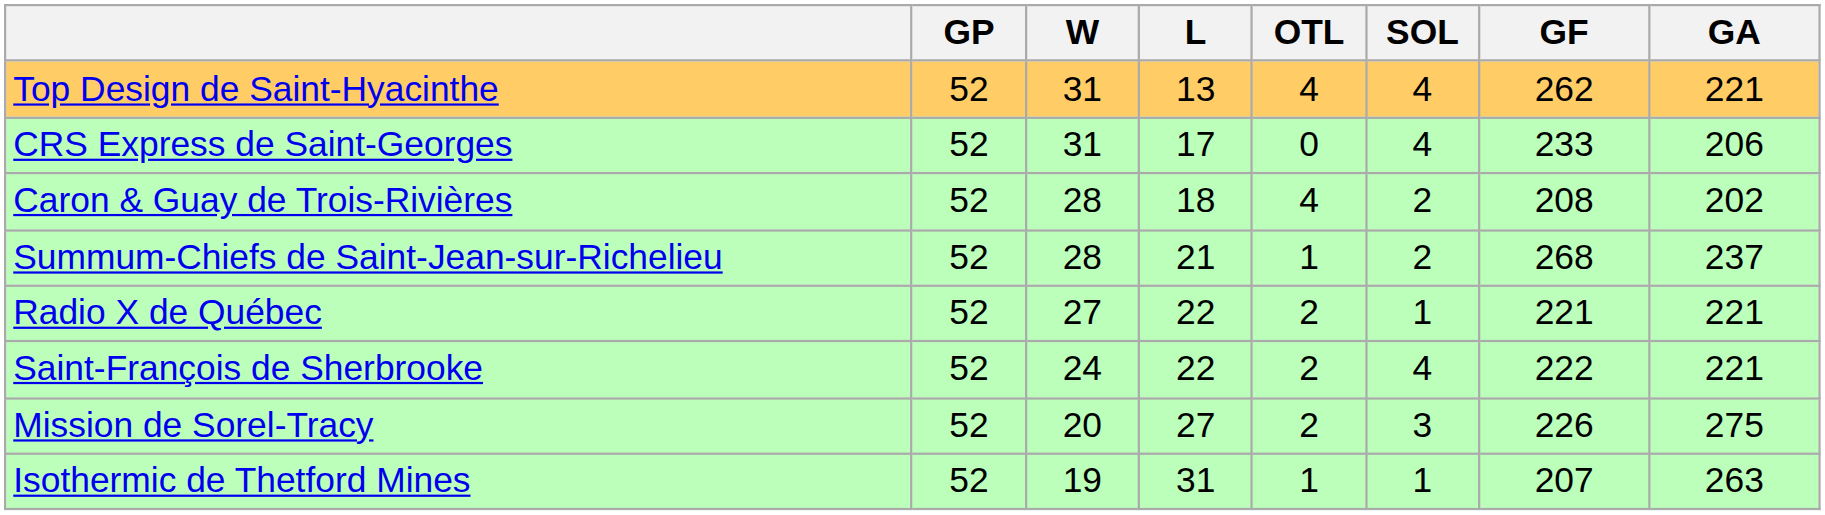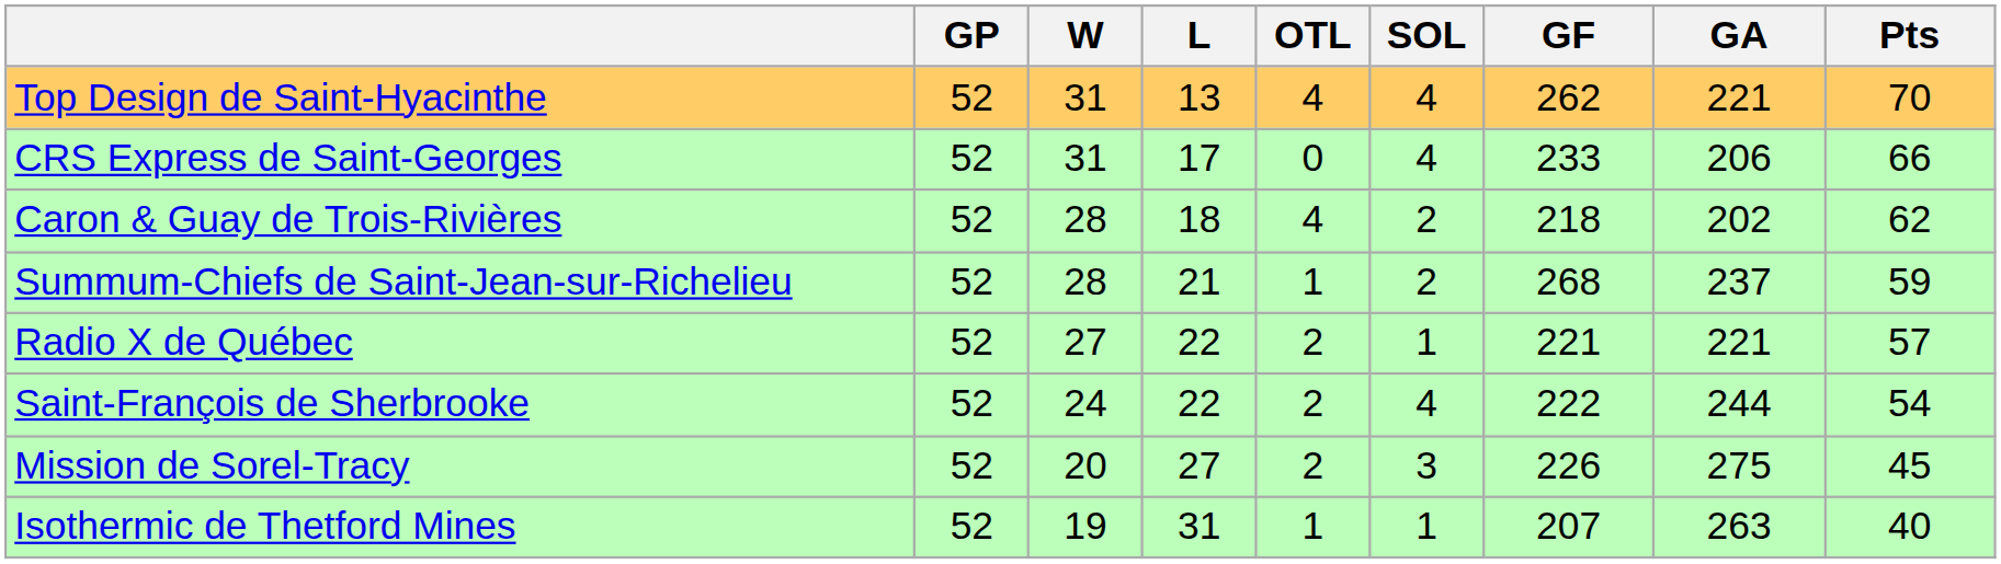+ column: Pts | 70 | 66 | 62 | 59 | 57 | 54 | 45 | 40
Caron & Guay de Trois-Rivières | GF: 208 -> 218
Saint-François de Sherbrooke | GA: 221 -> 244
